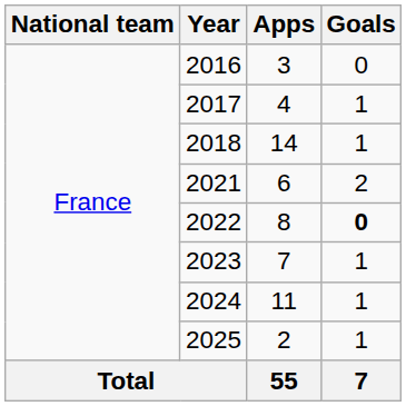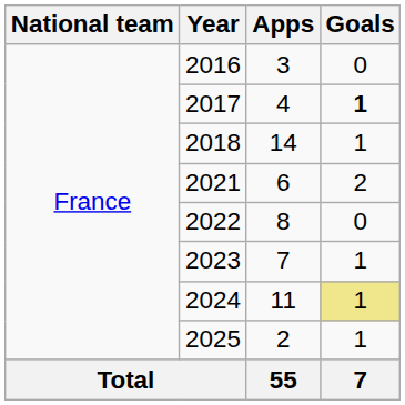2017 | Goals: normal -> bold
2022 | Goals: bold -> normal
2024 | Goals: no background -> khaki background
